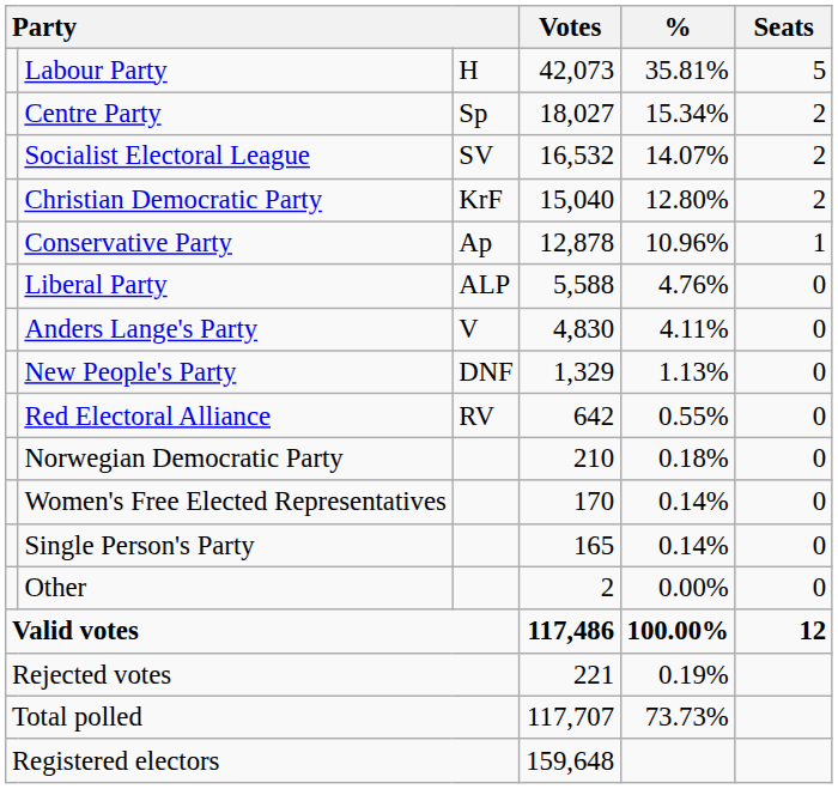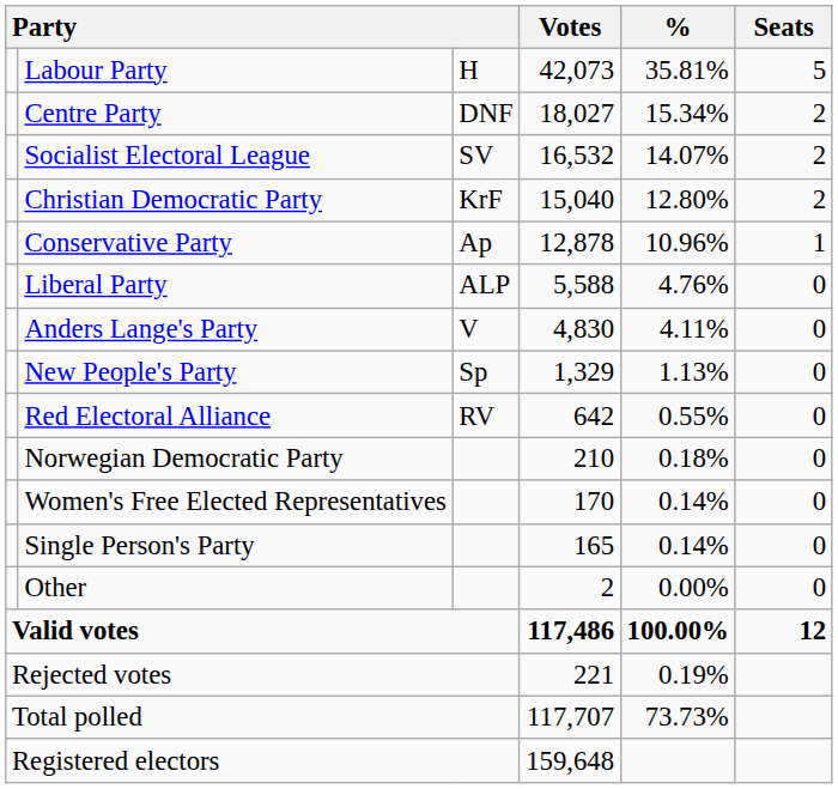Centre Party | column 3: Sp -> DNF
New People's Party | column 3: DNF -> Sp
